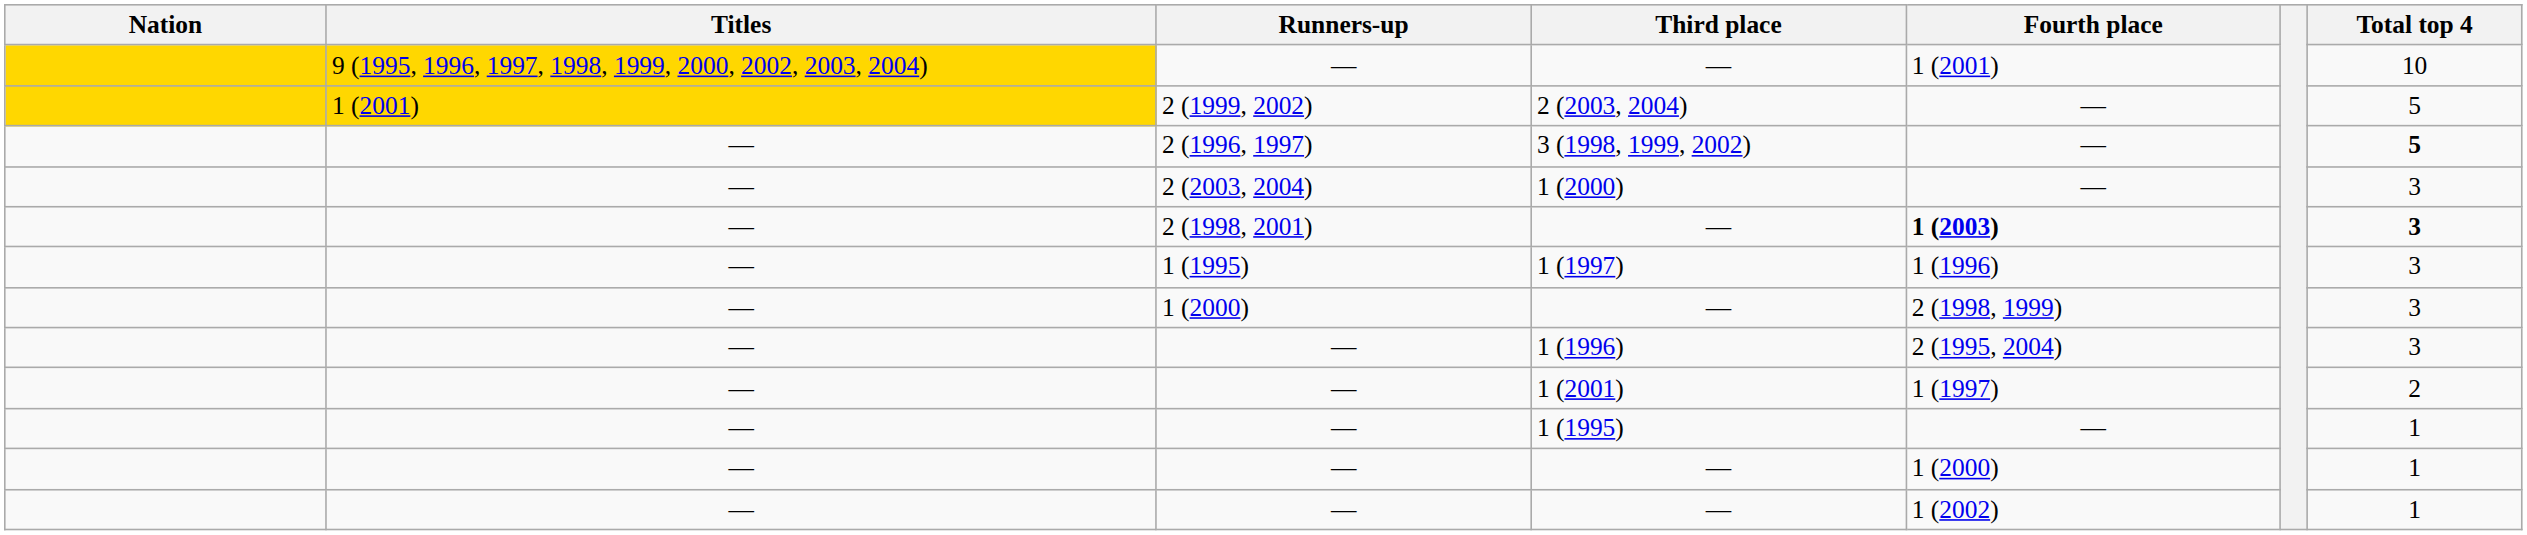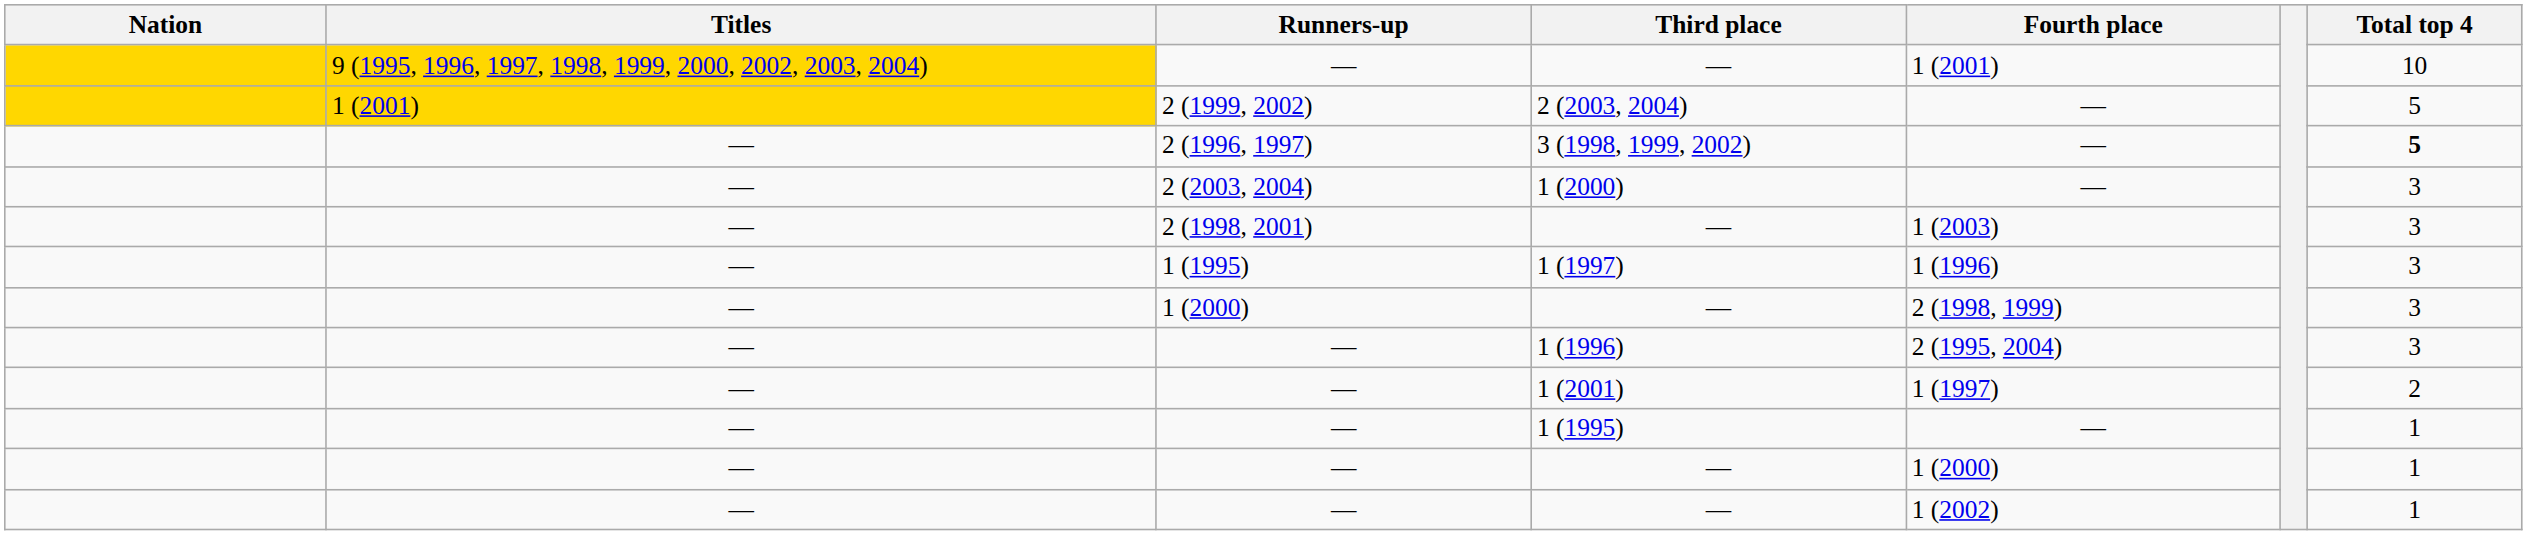2 (1998, 2001) / — | Fourth place: bold -> normal
2 (1998, 2001) / — | Total top 4: bold -> normal
